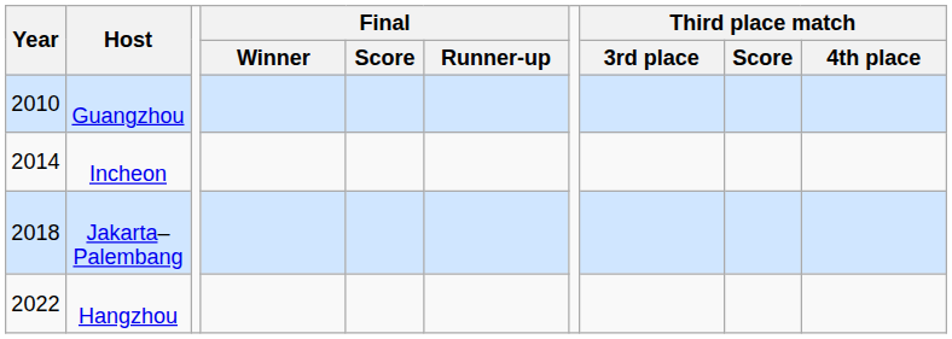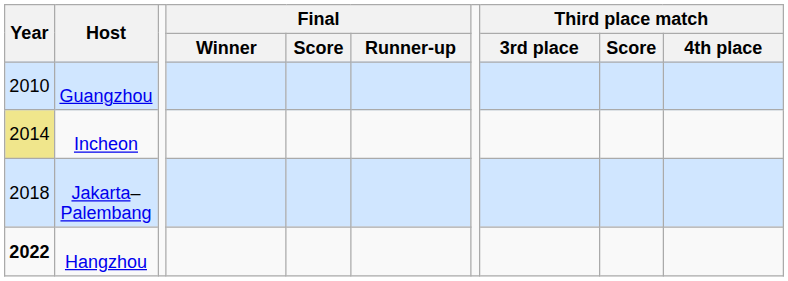Incheon | Year: no background -> khaki background
Hangzhou | Year: normal -> bold
